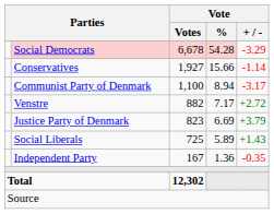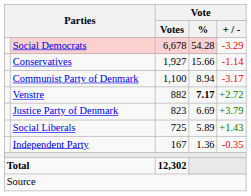Venstre | Vote / %: normal -> bold
